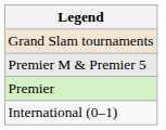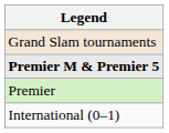row 3 | column 1: normal -> bold
